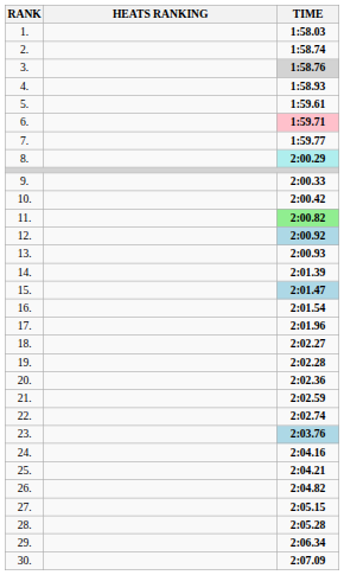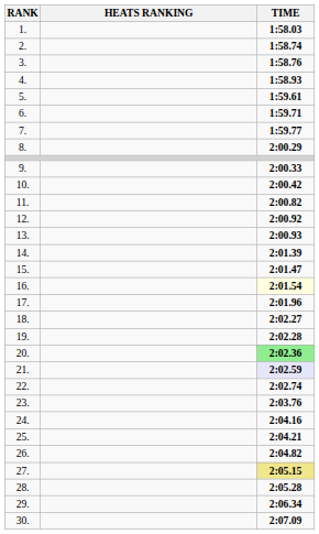3. | TIME: lightgrey background -> no background
6. | TIME: pink background -> no background
8. | TIME: paleturquoise background -> no background
11. | TIME: lightgreen background -> no background
12. | TIME: lightblue background -> no background
15. | TIME: lightblue background -> no background
16. | TIME: no background -> lightyellow background
20. | TIME: no background -> lightgreen background
21. | TIME: no background -> lavender background
23. | TIME: lightblue background -> no background
27. | TIME: no background -> khaki background
